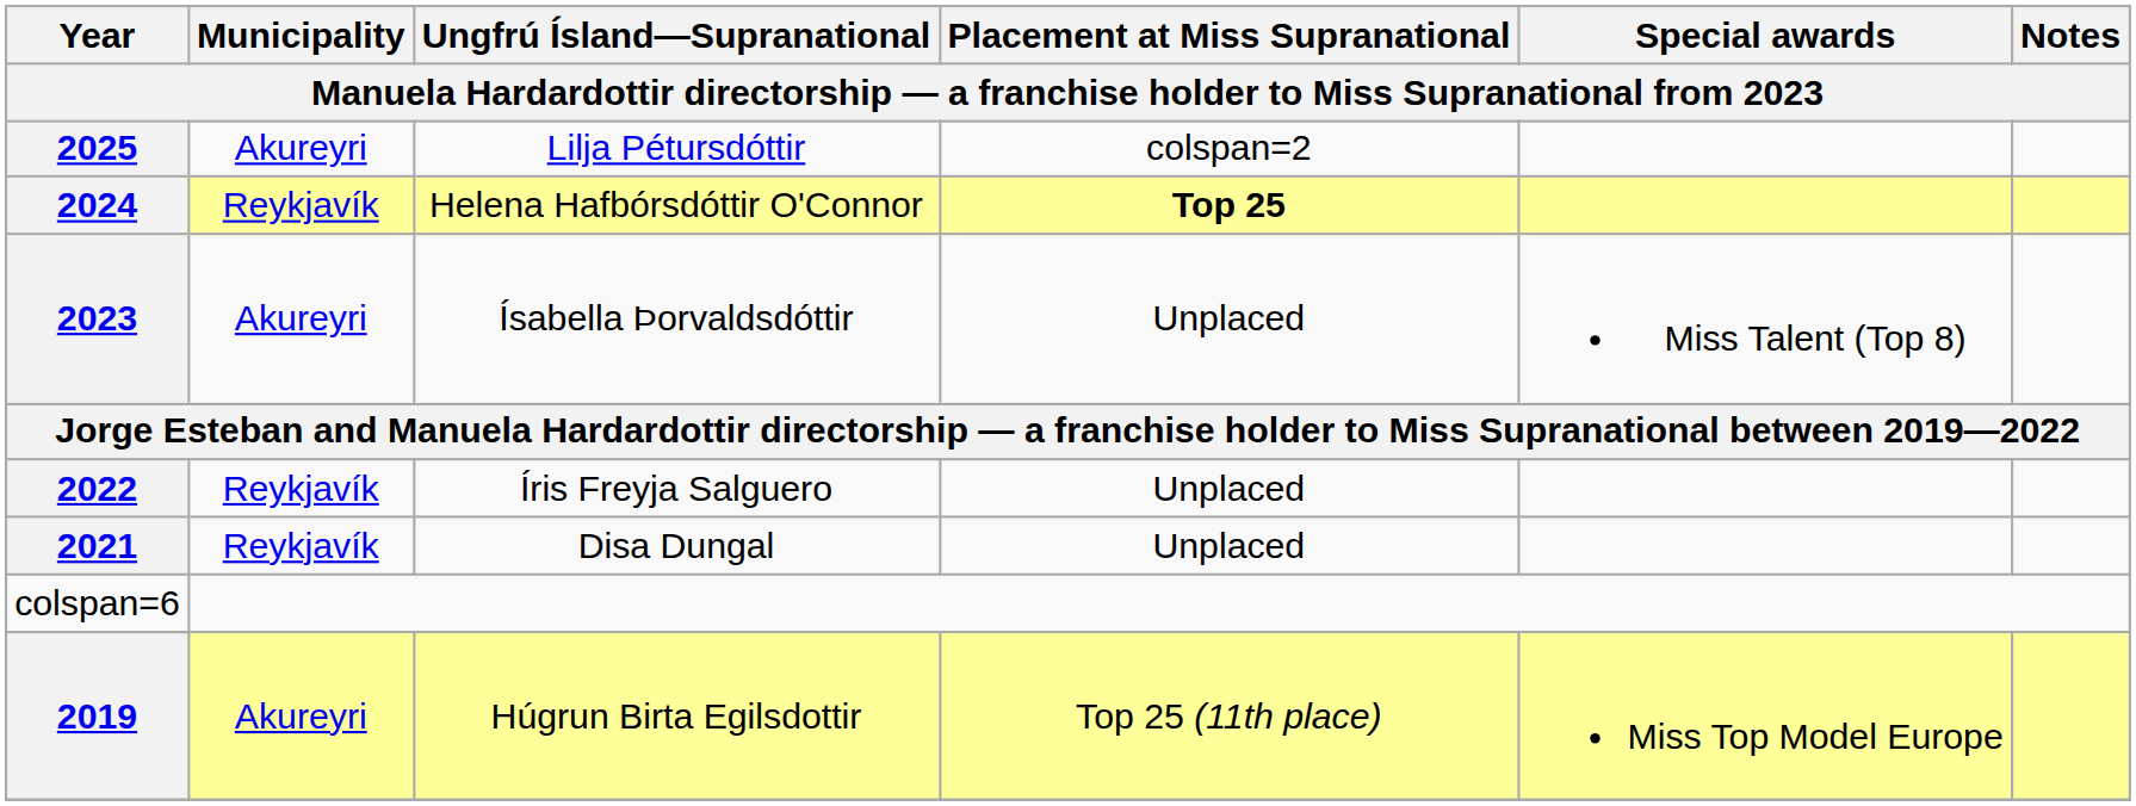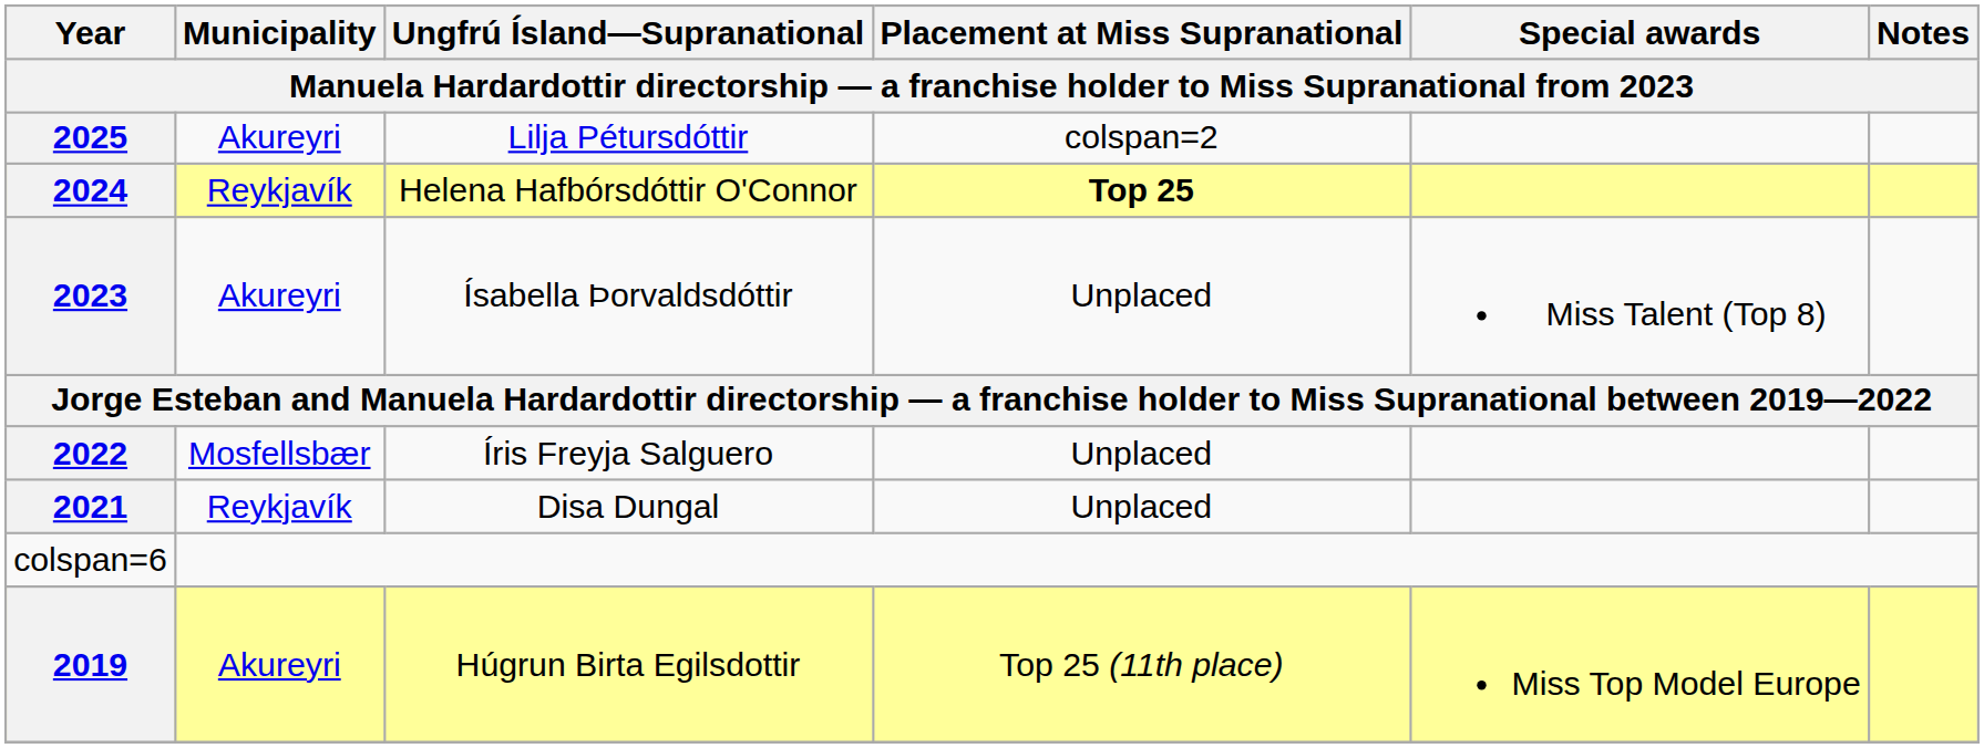Íris Freyja Salguero | Municipality: Reykjavík -> Mosfellsbær
